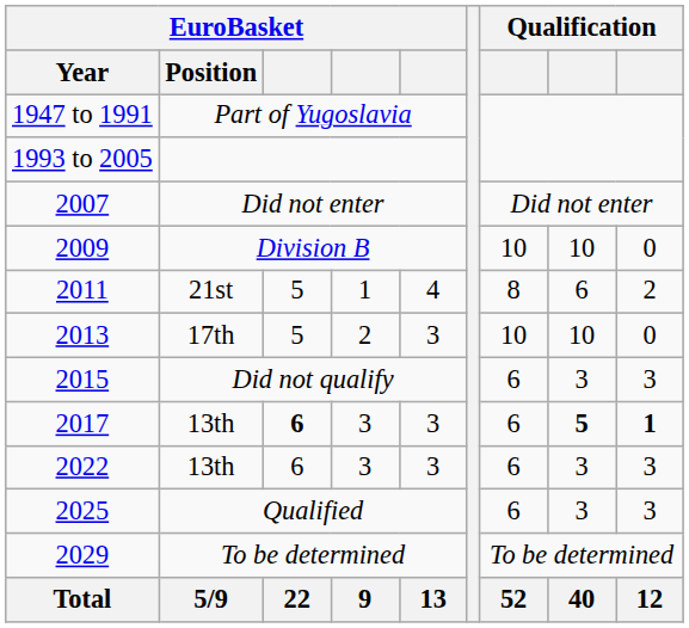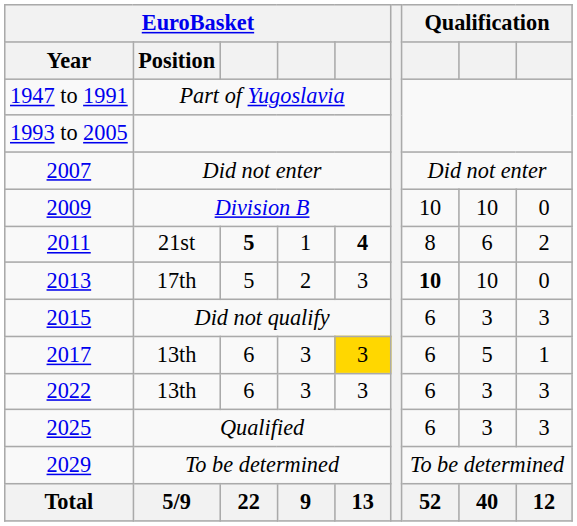21st | column 3: normal -> bold
21st | column 5: normal -> bold
17th | column 7: normal -> bold
2017 / 13th | column 3: bold -> normal
2017 / 13th | column 5: no background -> gold background
2017 / 13th | column 8: bold -> normal
2017 / 13th | column 9: bold -> normal
